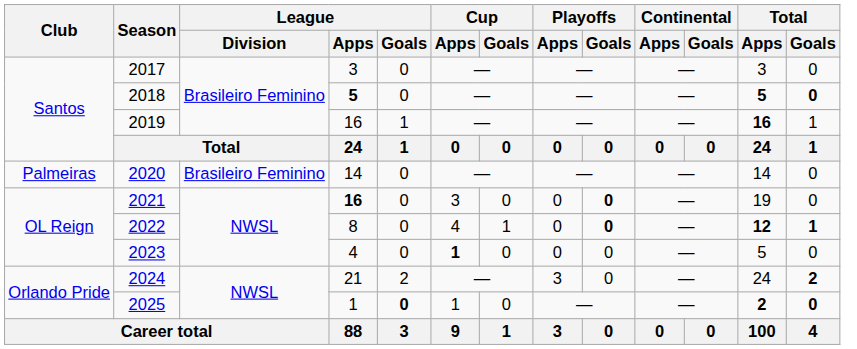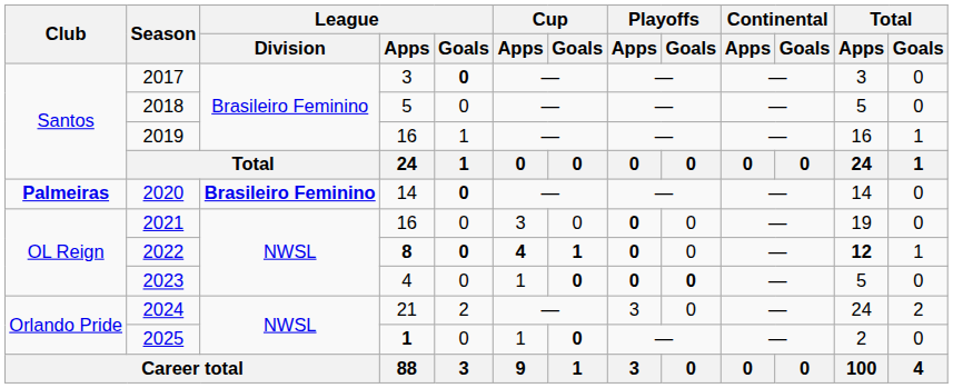2017 | League / Goals: normal -> bold
2018 | League / Apps: bold -> normal
2018 | Total / Apps: bold -> normal
2018 | Total / Goals: bold -> normal
2019 | Total / Apps: bold -> normal
2020 | Club: normal -> bold
2020 | League / Division: normal -> bold
2020 | League / Goals: normal -> bold
2021 | League / Apps: bold -> normal
2021 | Playoffs / Apps: normal -> bold
2021 | Playoffs / Goals: bold -> normal
2022 | League / Apps: normal -> bold
2022 | League / Goals: normal -> bold
2022 | Cup / Apps: normal -> bold
2022 | Cup / Goals: normal -> bold
2022 | Playoffs / Apps: normal -> bold
2022 | Playoffs / Goals: bold -> normal
2022 | Total / Goals: bold -> normal
2023 | Cup / Apps: bold -> normal
2023 | Cup / Goals: normal -> bold
2023 | Playoffs / Apps: normal -> bold
2023 | Playoffs / Goals: normal -> bold
2024 | Total / Goals: bold -> normal
2025 | League / Apps: normal -> bold
2025 | League / Goals: bold -> normal
2025 | Cup / Goals: normal -> bold
2025 | Total / Apps: bold -> normal
2025 | Total / Goals: bold -> normal
